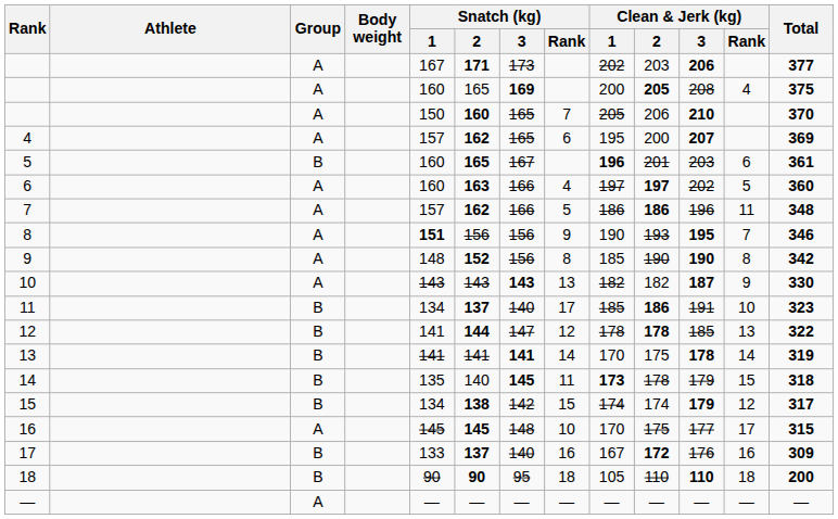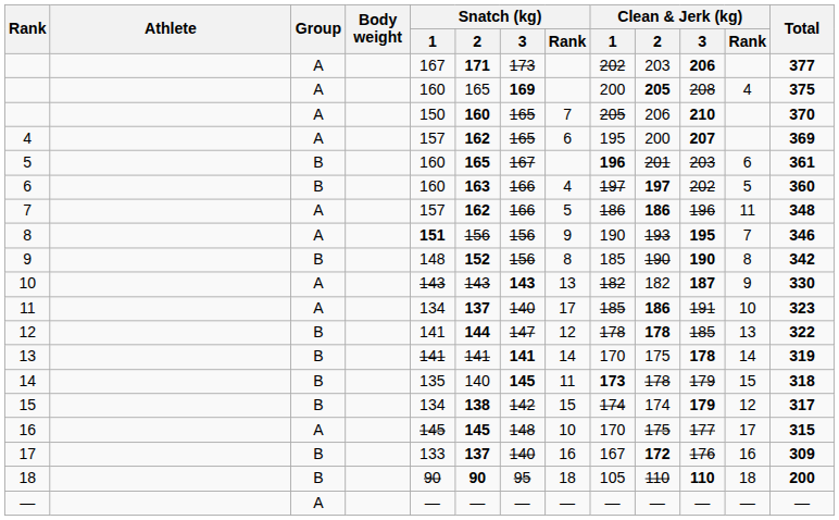row 8 | Group: A -> B
row 11 | Group: A -> B
row 13 | Group: B -> A
